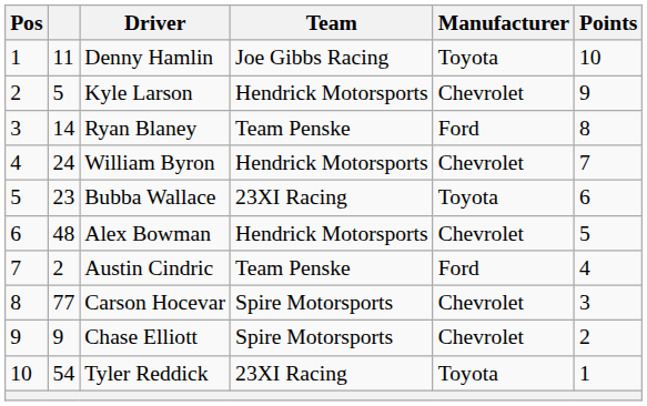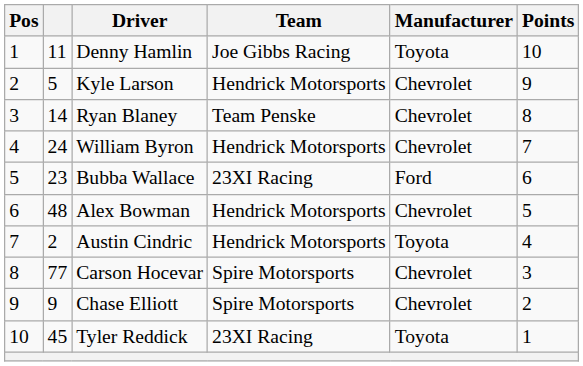Ryan Blaney | Manufacturer: Ford -> Chevrolet
Bubba Wallace | Manufacturer: Toyota -> Ford
Austin Cindric | Team: Team Penske -> Hendrick Motorsports
Austin Cindric | Manufacturer: Ford -> Toyota
Tyler Reddick | column 2: 54 -> 45
